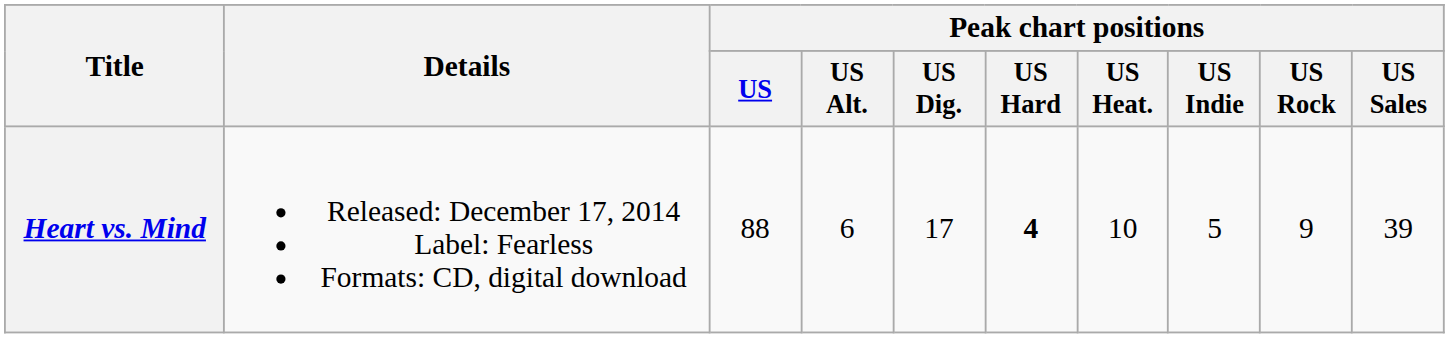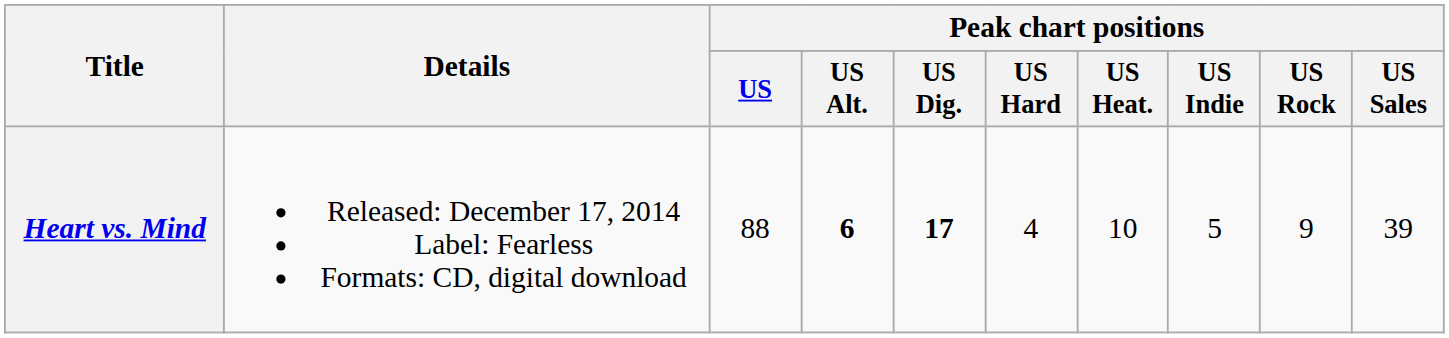Heart vs. Mind | Peak chart positions / US Alt.: normal -> bold
Heart vs. Mind | Peak chart positions / US Dig.: normal -> bold
Heart vs. Mind | Peak chart positions / US Hard: bold -> normal
